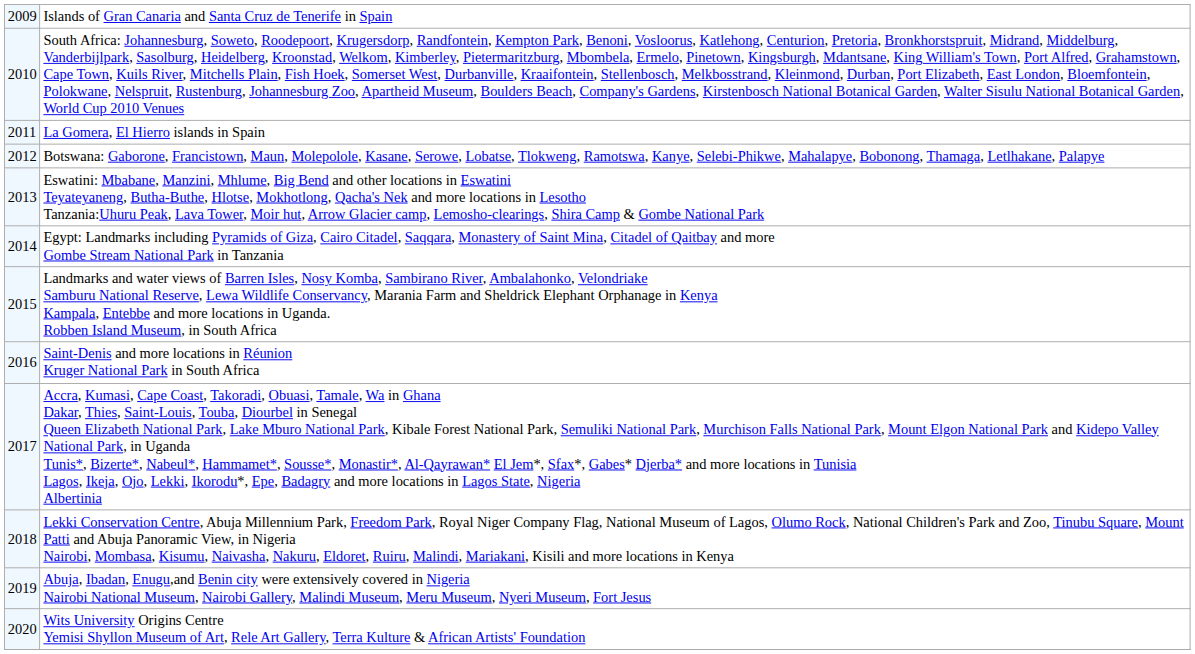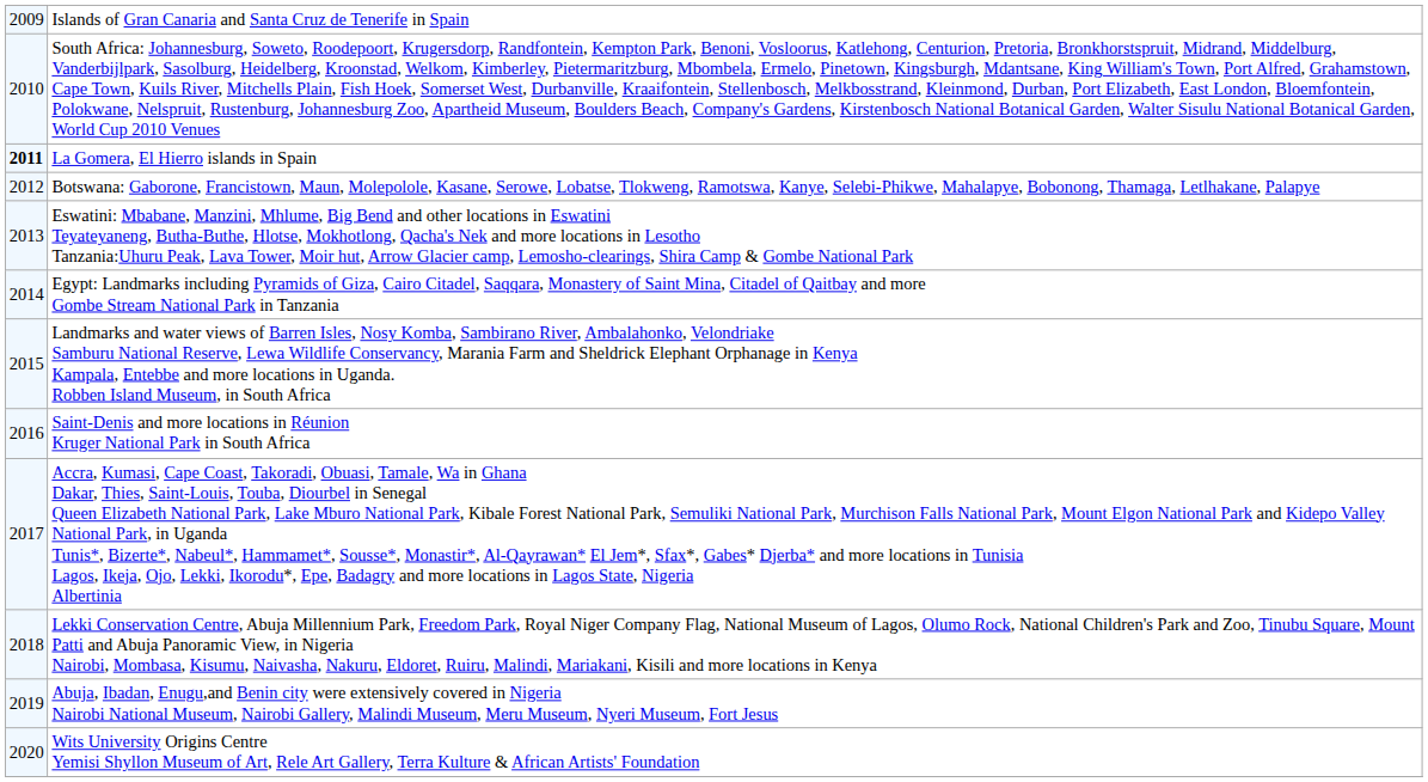La Gomera, El Hierro islands in Spain | column 1: normal -> bold
